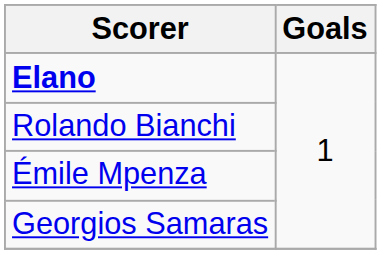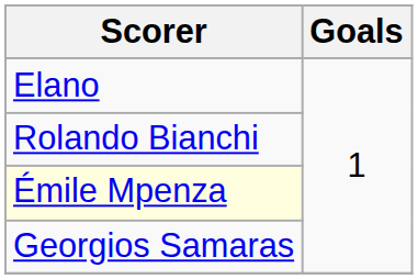Elano | Scorer: bold -> normal
Émile Mpenza | Scorer: no background -> lightyellow background
